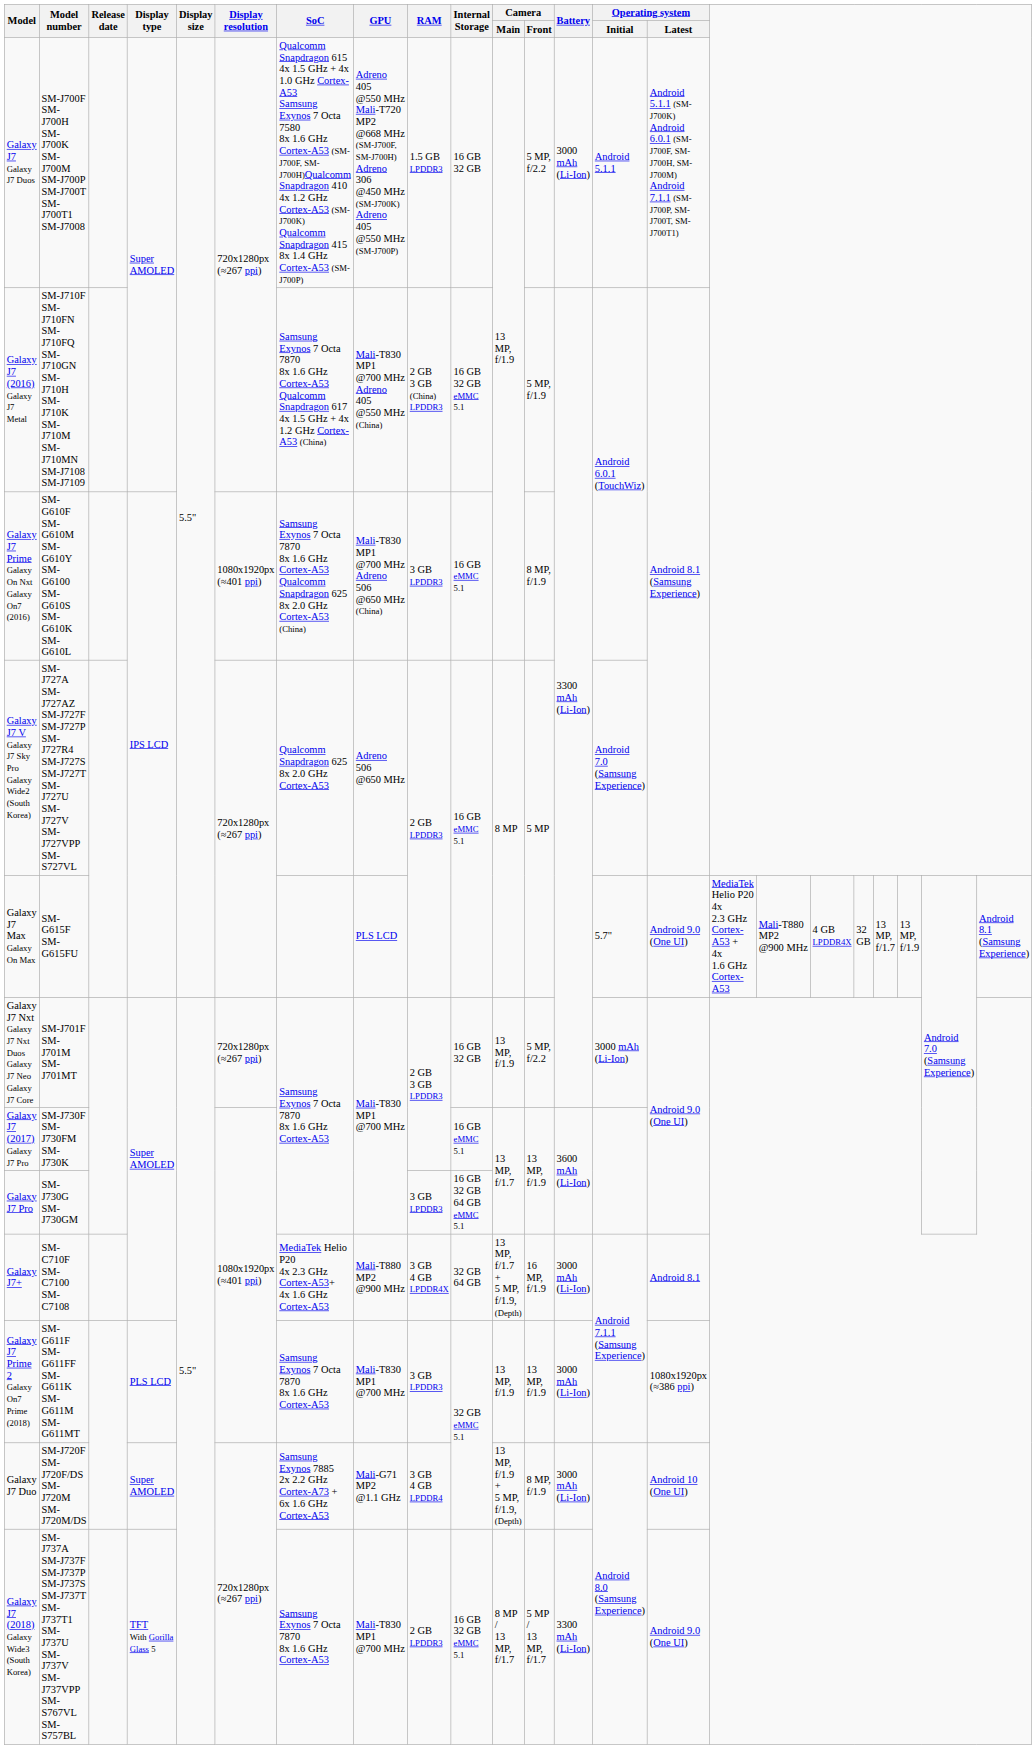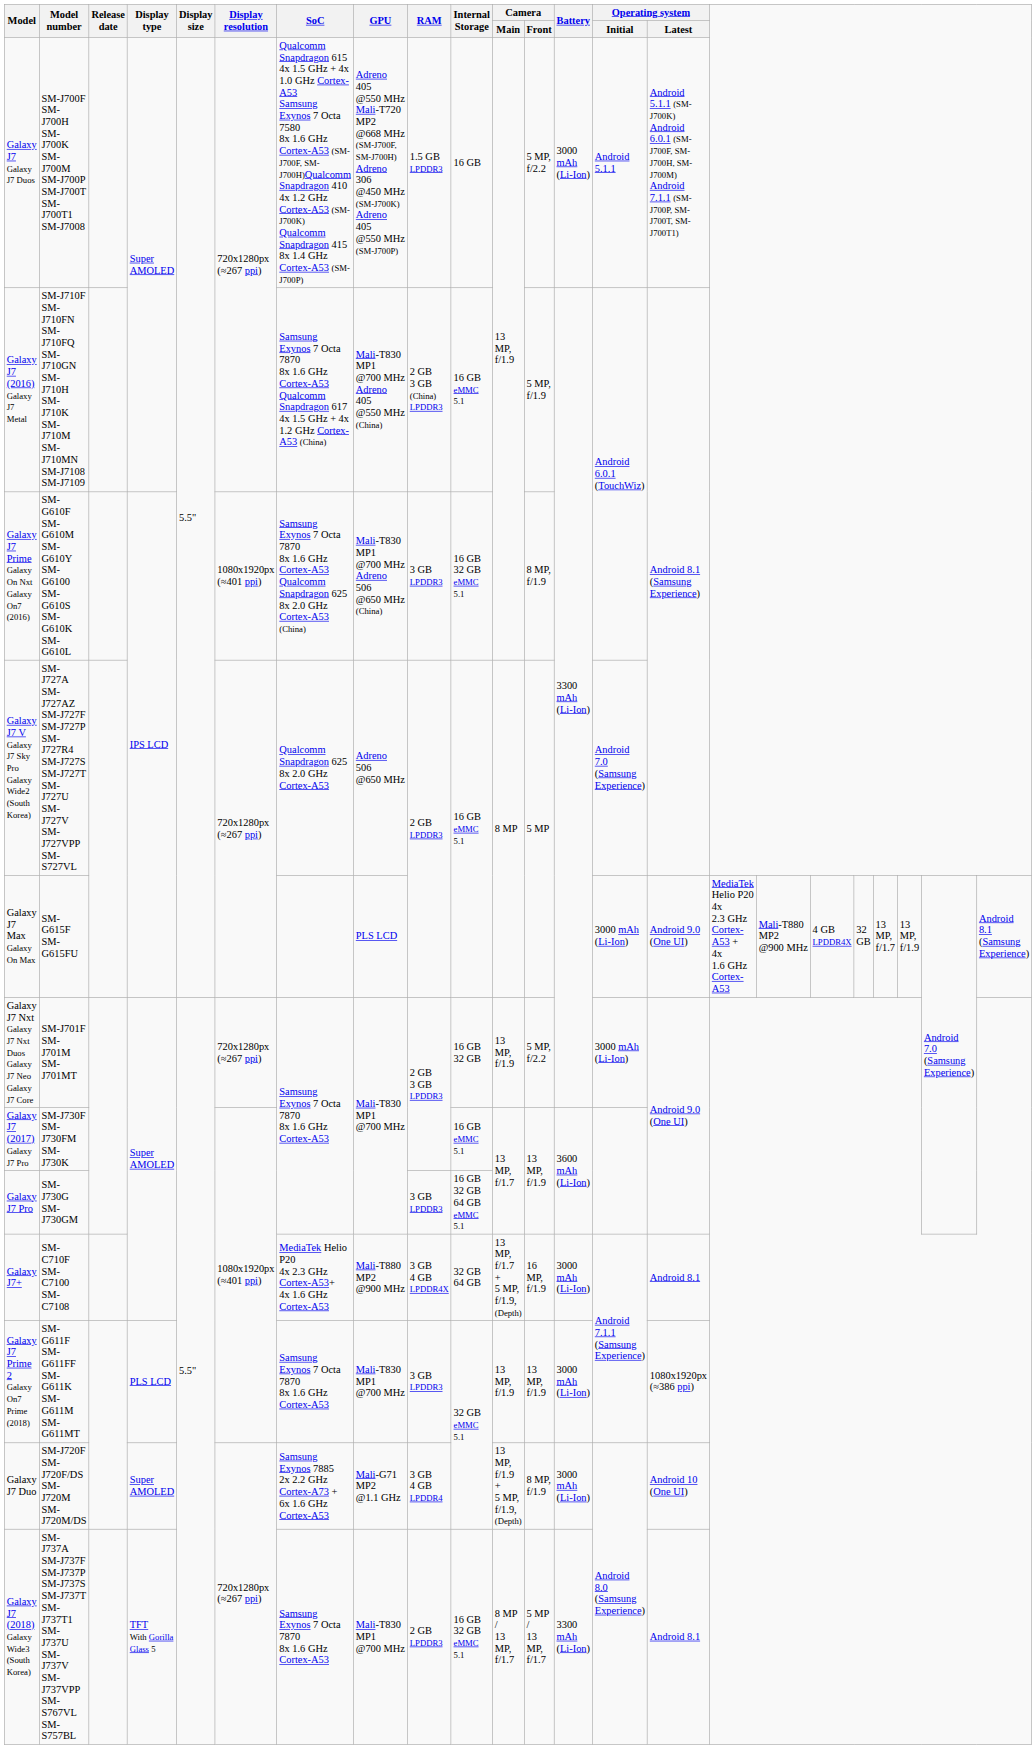Galaxy J7 Galaxy J7 Duos | Internal Storage: 16 GB 32 GB -> 16 GB
Galaxy J7 (2016) Galaxy J7 Metal | Internal Storage: 16 GB 32 GB eMMC 5.1 -> 16 GB eMMC 5.1
Galaxy J7 Prime Galaxy On Nxt Galaxy On7 (2016) | Internal Storage: 16 GB eMMC 5.1 -> 16 GB 32 GB eMMC 5.1
Galaxy J7 Max Galaxy On Max | Operating system / Initial: 5.7" -> 3000 mAh (Li-Ion)
Galaxy J7 (2018) Galaxy Wide3 (South Korea) | Operating system / Latest: Android 9.0 (One UI) -> Android 8.1
